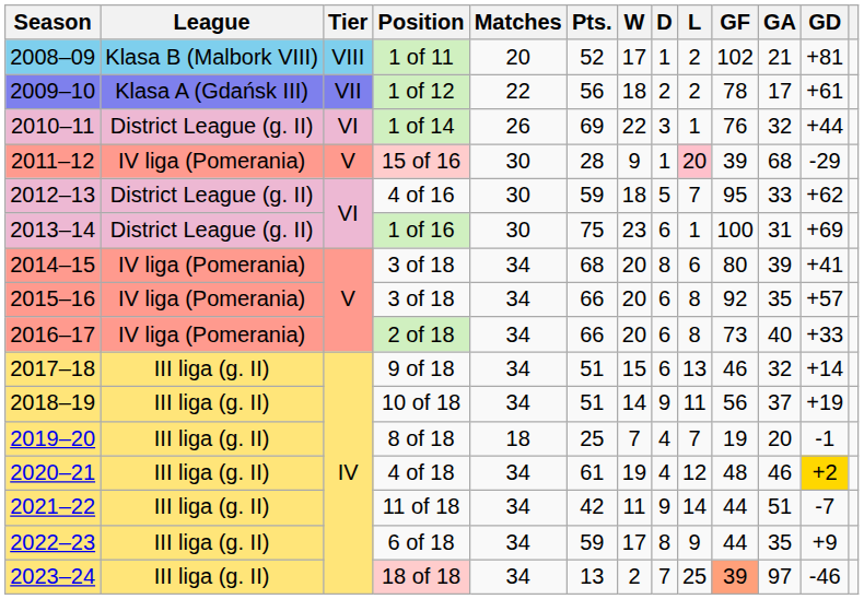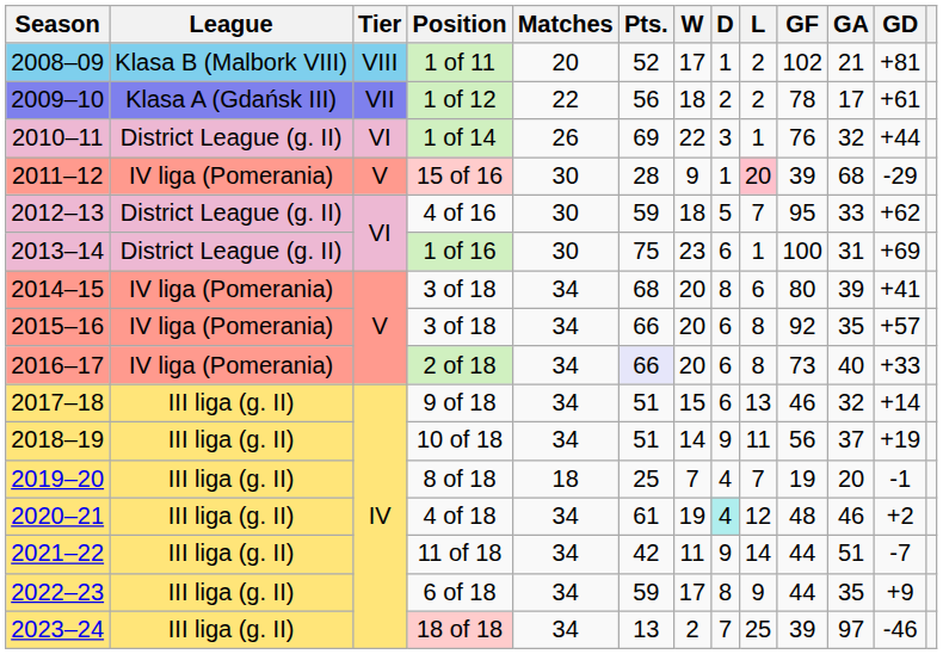2 of 18 | Pts.: no background -> lavender background
4 of 18 | D: no background -> paleturquoise background
4 of 18 | GD: gold background -> no background
18 of 18 | GF: lightsalmon background -> no background
